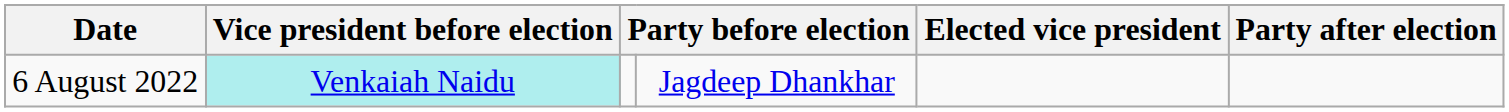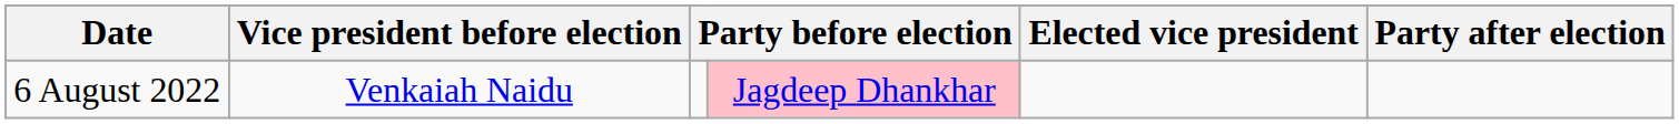6 August 2022 | Vice president before election: paleturquoise background -> no background
6 August 2022 | column 4: no background -> pink background
